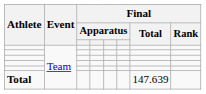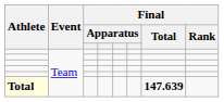row 9 | Athlete: no background -> lightyellow background
row 9 | Final / Total: normal -> bold
